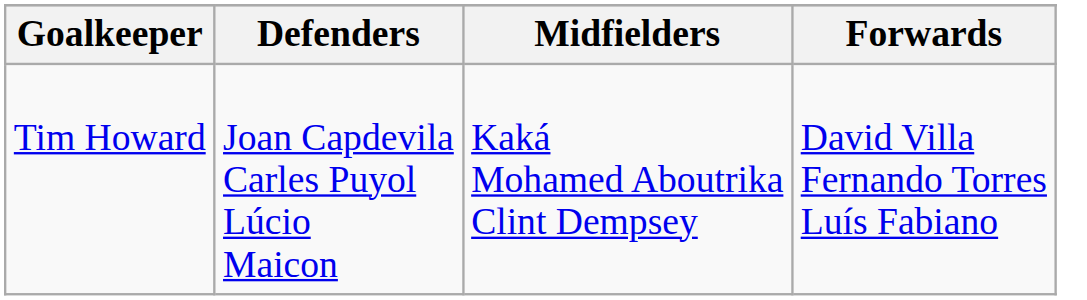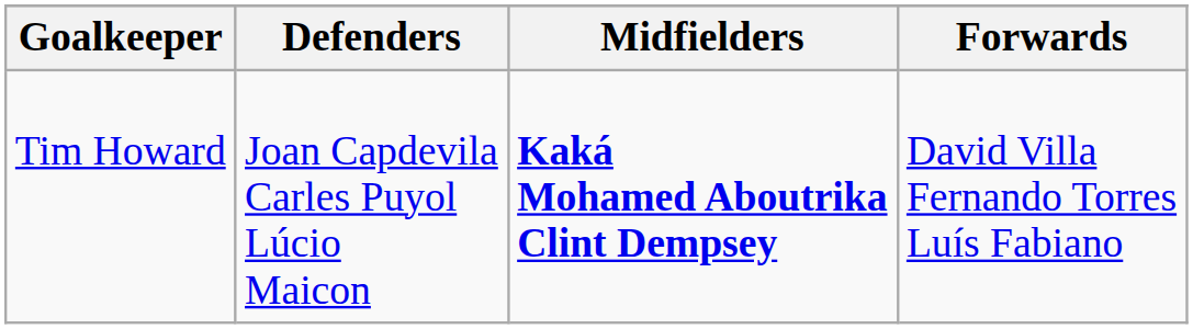Tim Howard | Midfielders: normal -> bold
